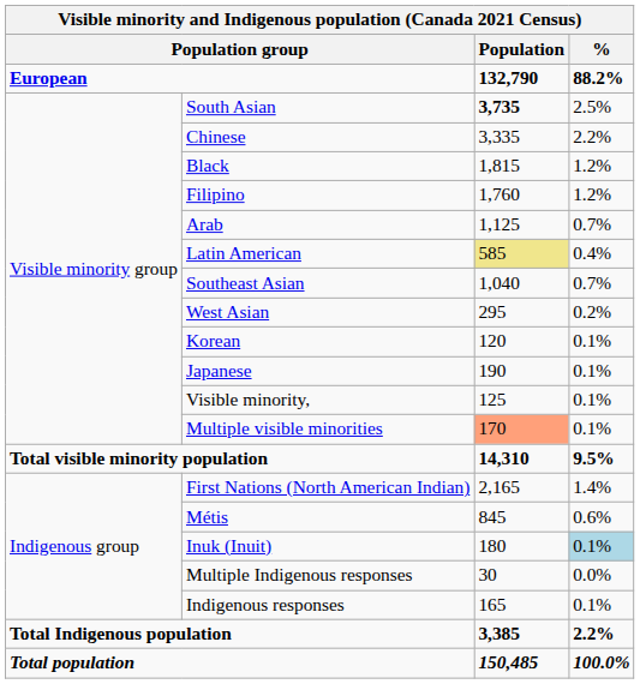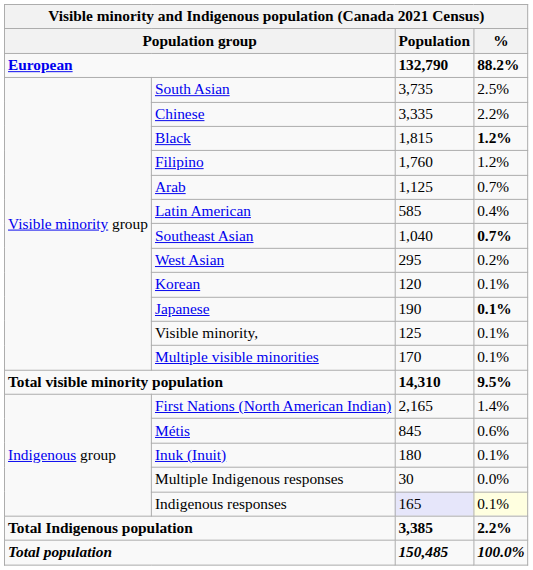South Asian | Population: bold -> normal
Black | %: normal -> bold
Latin American | Population: khaki background -> no background
Southeast Asian | %: normal -> bold
Japanese | %: normal -> bold
Multiple visible minorities | Population: lightsalmon background -> no background
Inuk (Inuit) | %: lightblue background -> no background
Indigenous responses | Population: no background -> lavender background
Indigenous responses | %: no background -> lightyellow background
